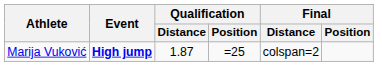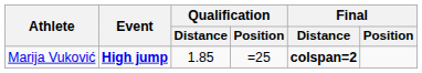Marija Vuković | Qualification / Distance: 1.87 -> 1.85
Marija Vuković | Final / Distance: normal -> bold
